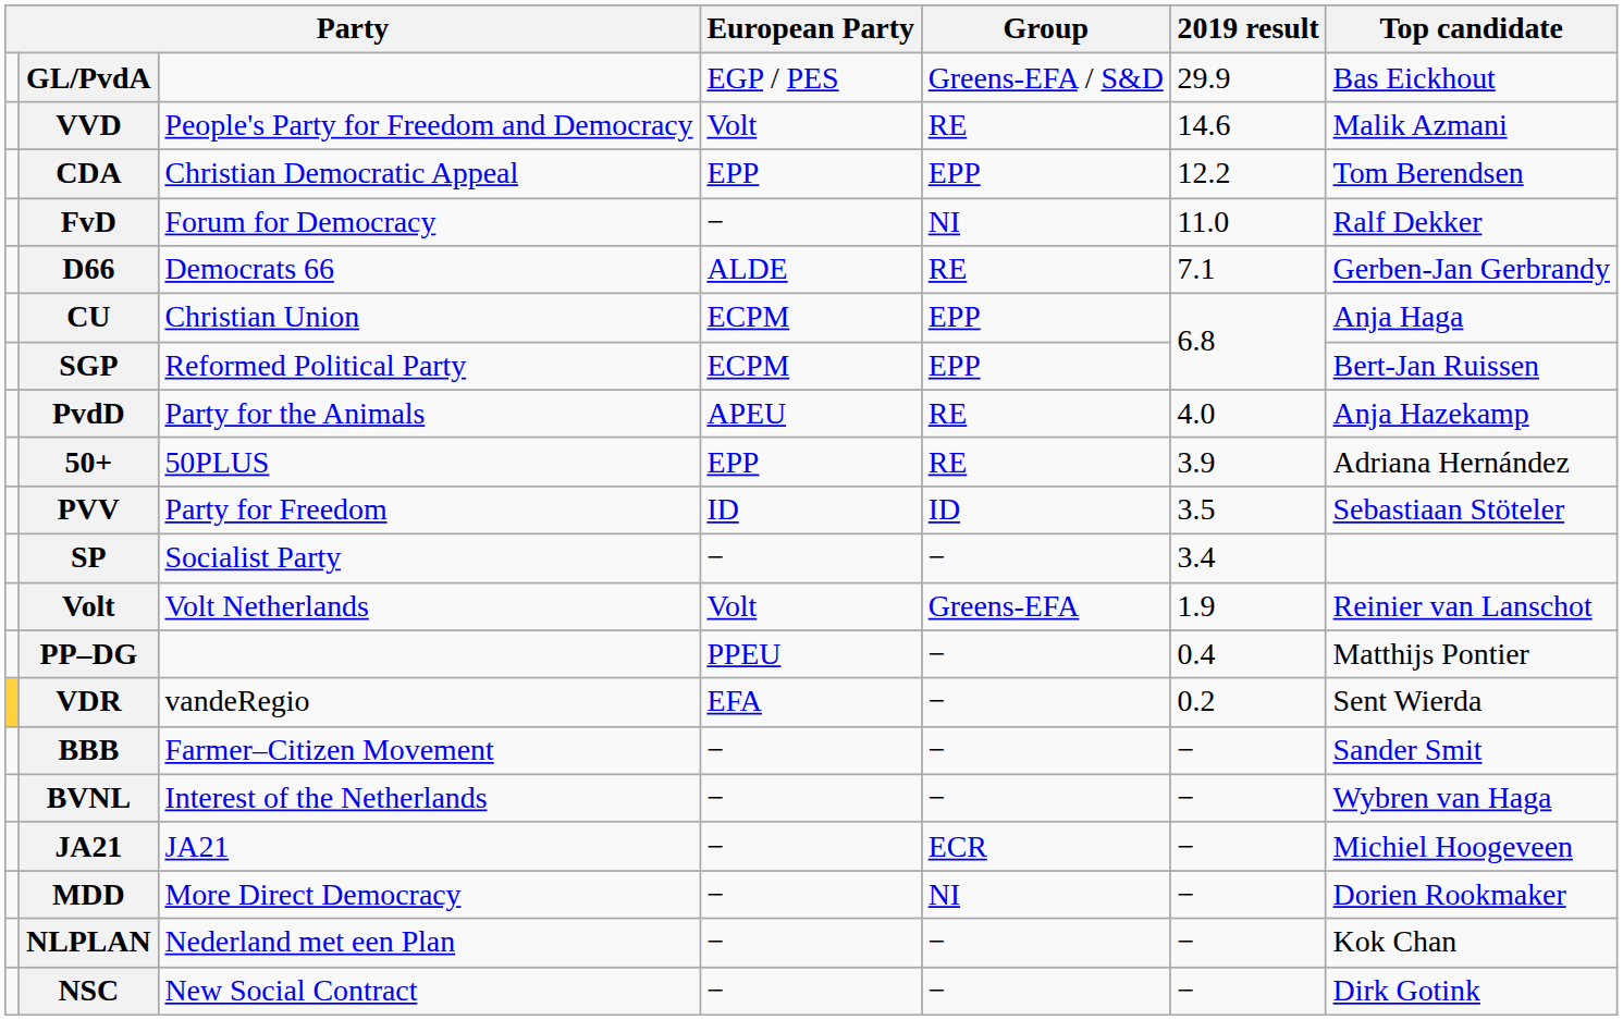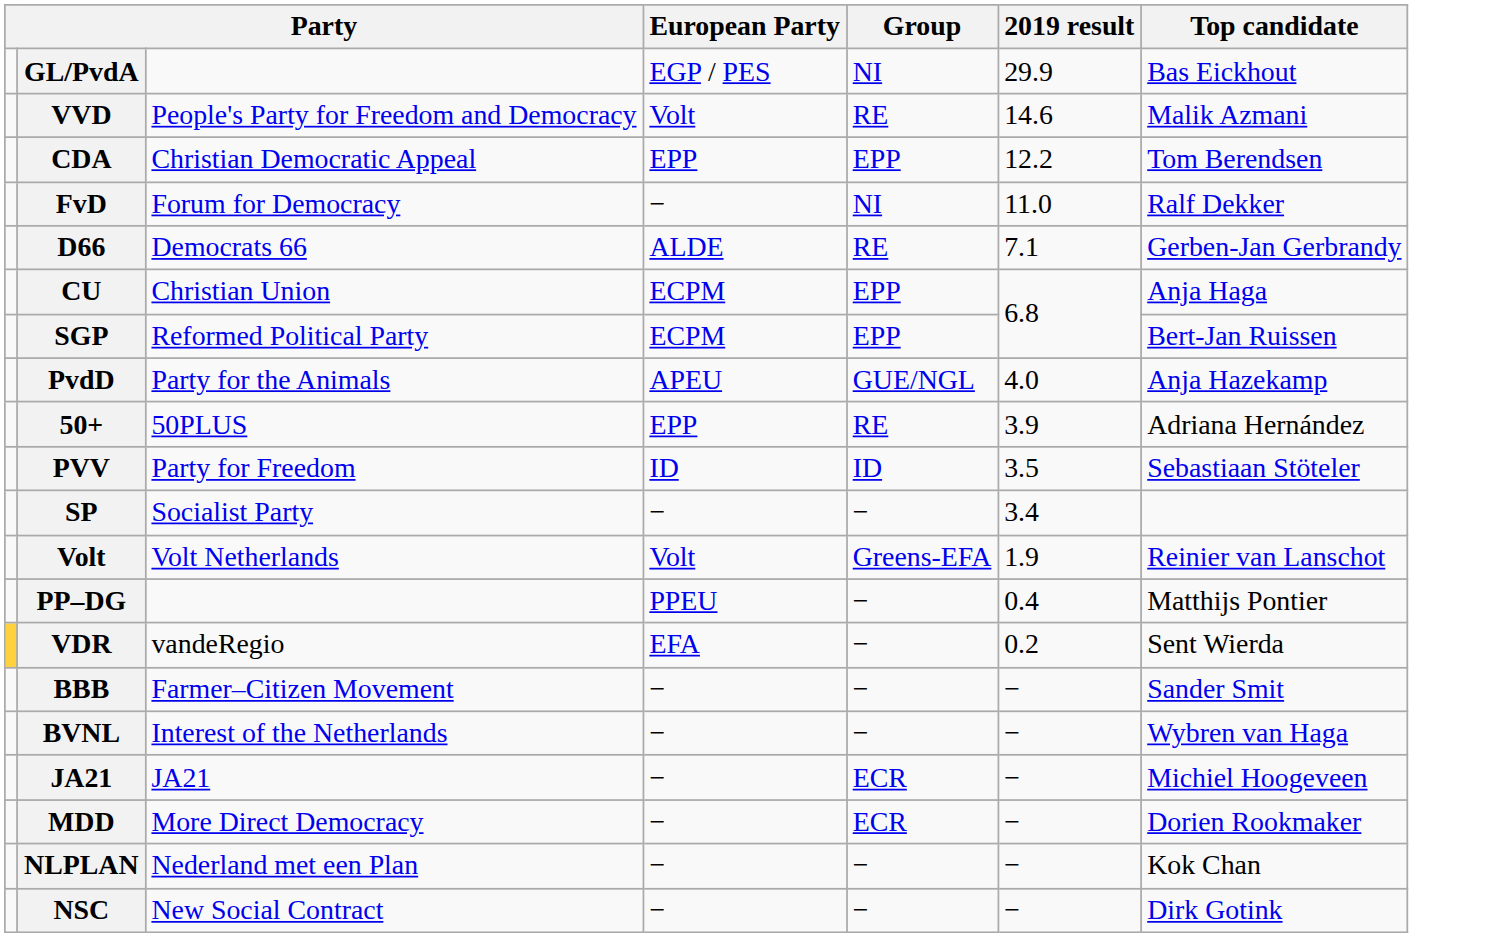GL/PvdA | Group: Greens-EFA / S&D -> NI
PvdD | Group: RE -> GUE/NGL
MDD | Group: NI -> ECR
